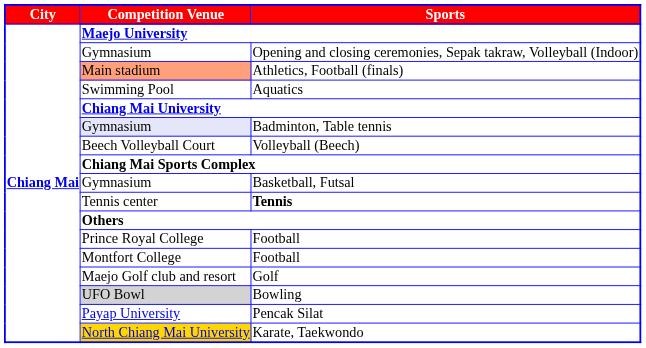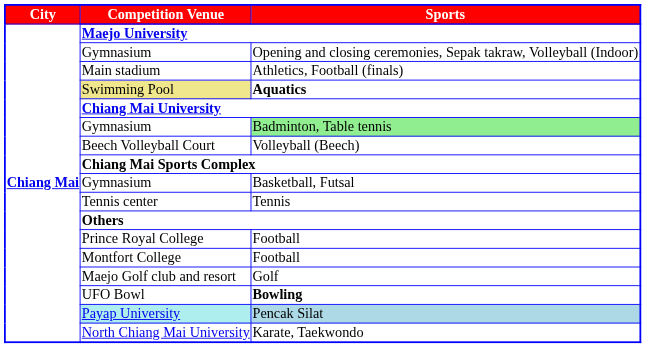Athletics, Football (finals) | column 2: lightsalmon background -> no background
Aquatics | column 2: no background -> khaki background
Aquatics | column 3: normal -> bold
Badminton, Table tennis | column 2: lavender background -> no background
Badminton, Table tennis | column 3: no background -> lightgreen background
Tennis | column 3: bold -> normal
Bowling | column 2: lightgrey background -> no background
Bowling | column 3: normal -> bold
Pencak Silat | column 2: no background -> paleturquoise background
Pencak Silat | column 3: no background -> lightblue background
Karate, Taekwondo | column 2: gold background -> no background
